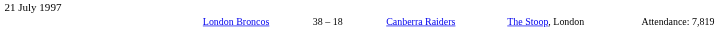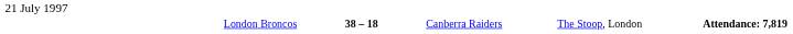London Broncos | column 2: normal -> bold
London Broncos | column 5: normal -> bold
